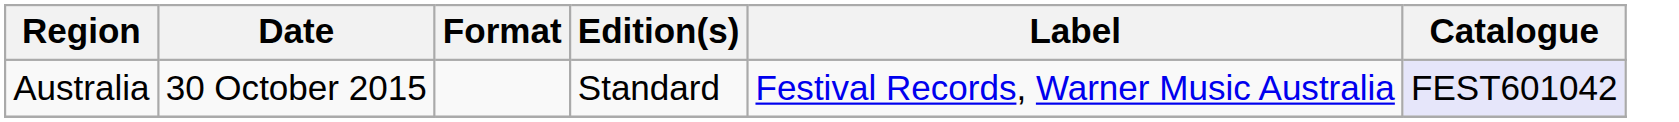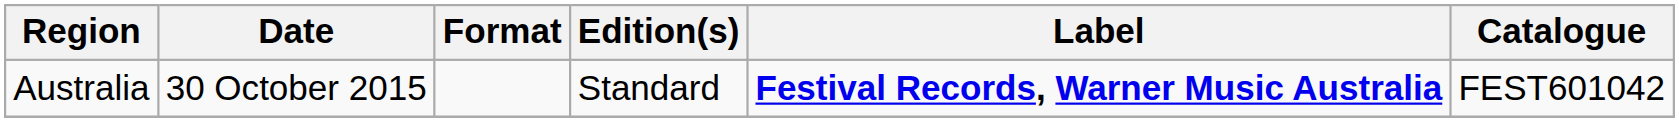Australia | Label: normal -> bold
Australia | Catalogue: lavender background -> no background
